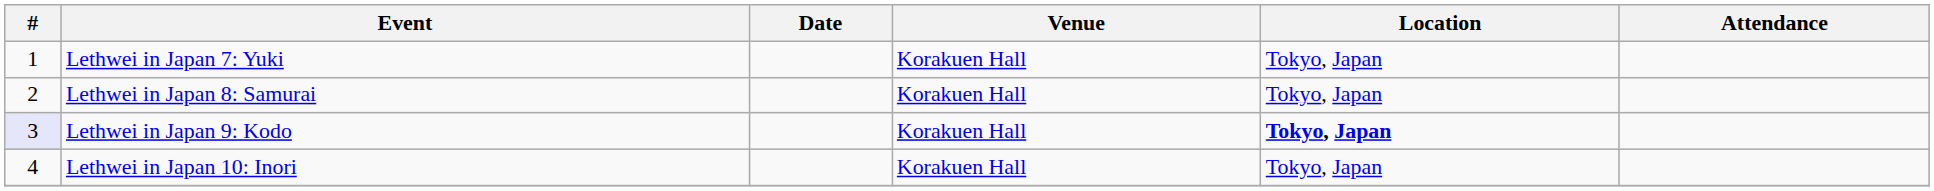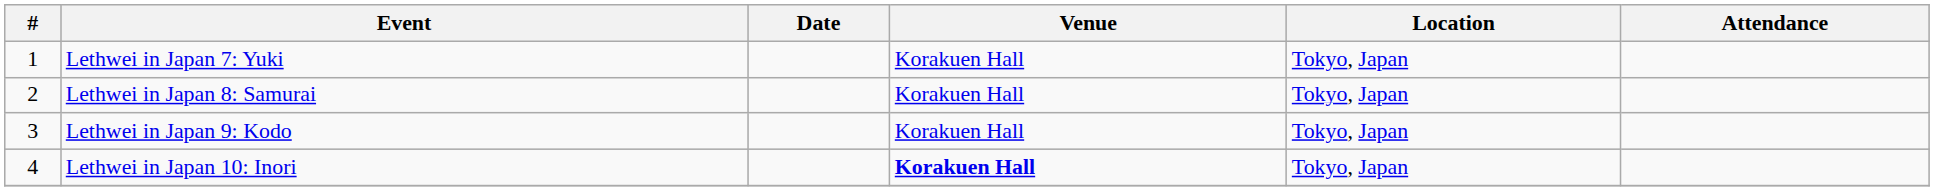Lethwei in Japan 9: Kodo | #: lavender background -> no background
Lethwei in Japan 9: Kodo | Location: bold -> normal
Lethwei in Japan 10: Inori | Venue: normal -> bold
